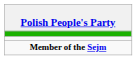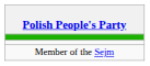Member of the Sejm | column 1: bold -> normal
